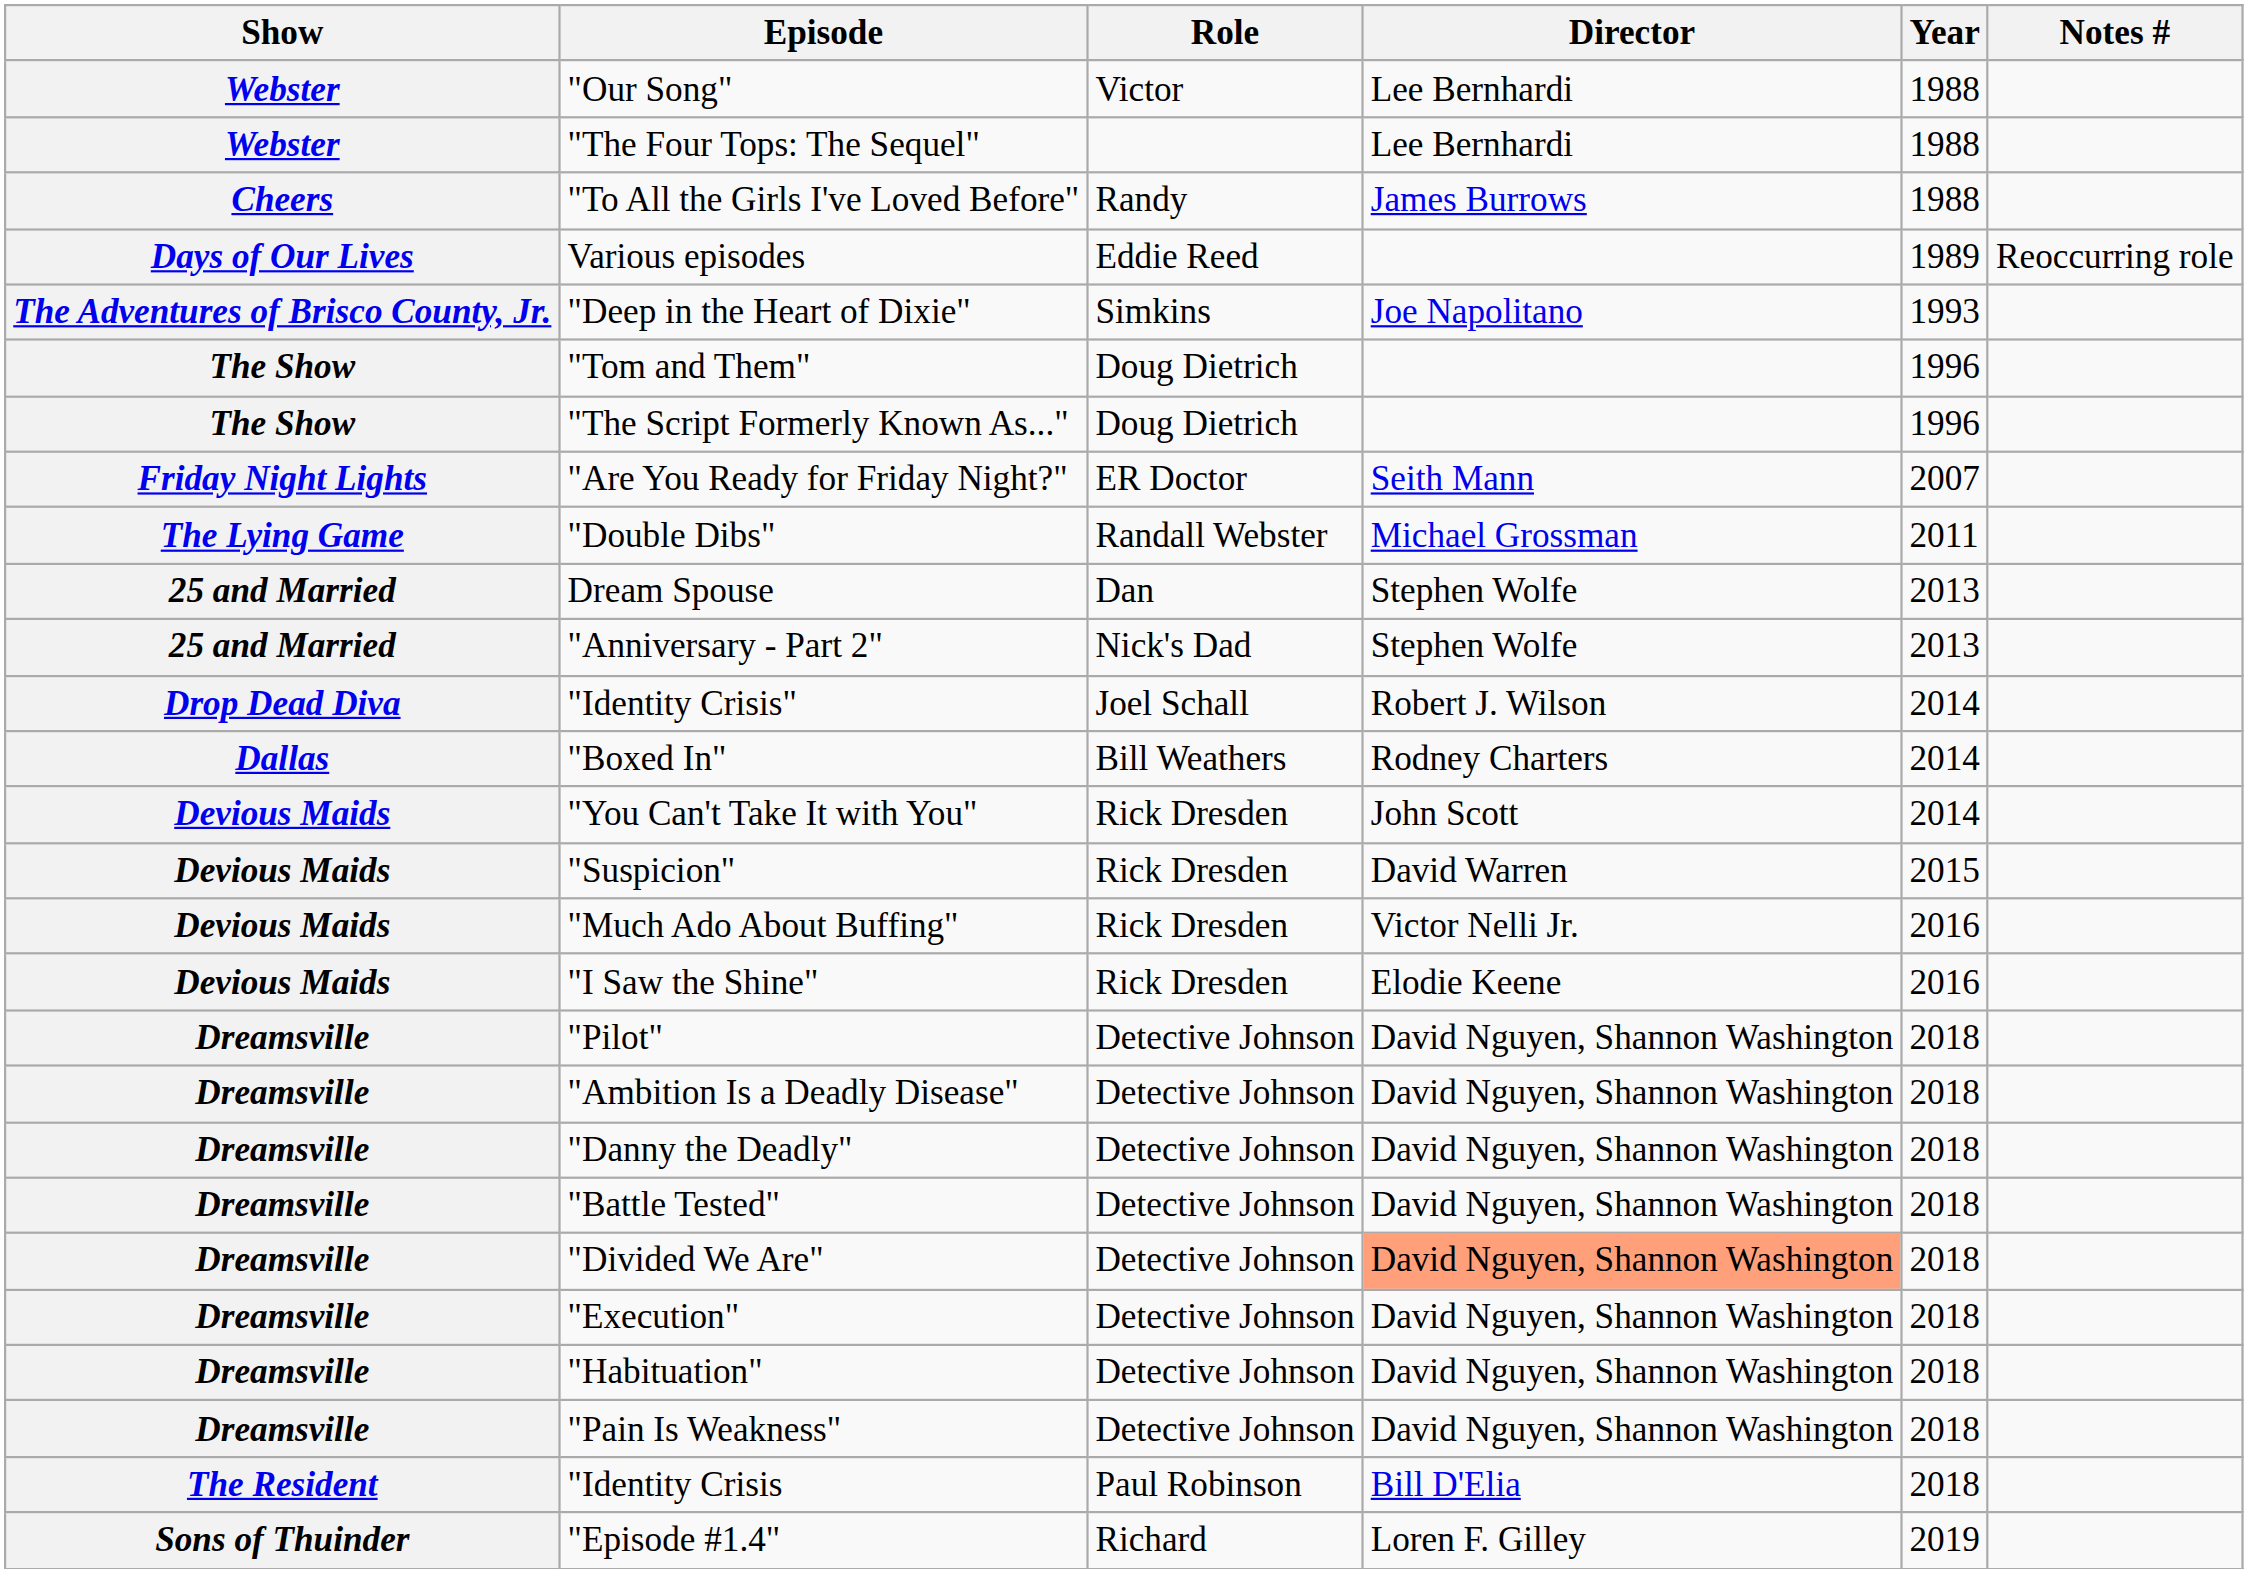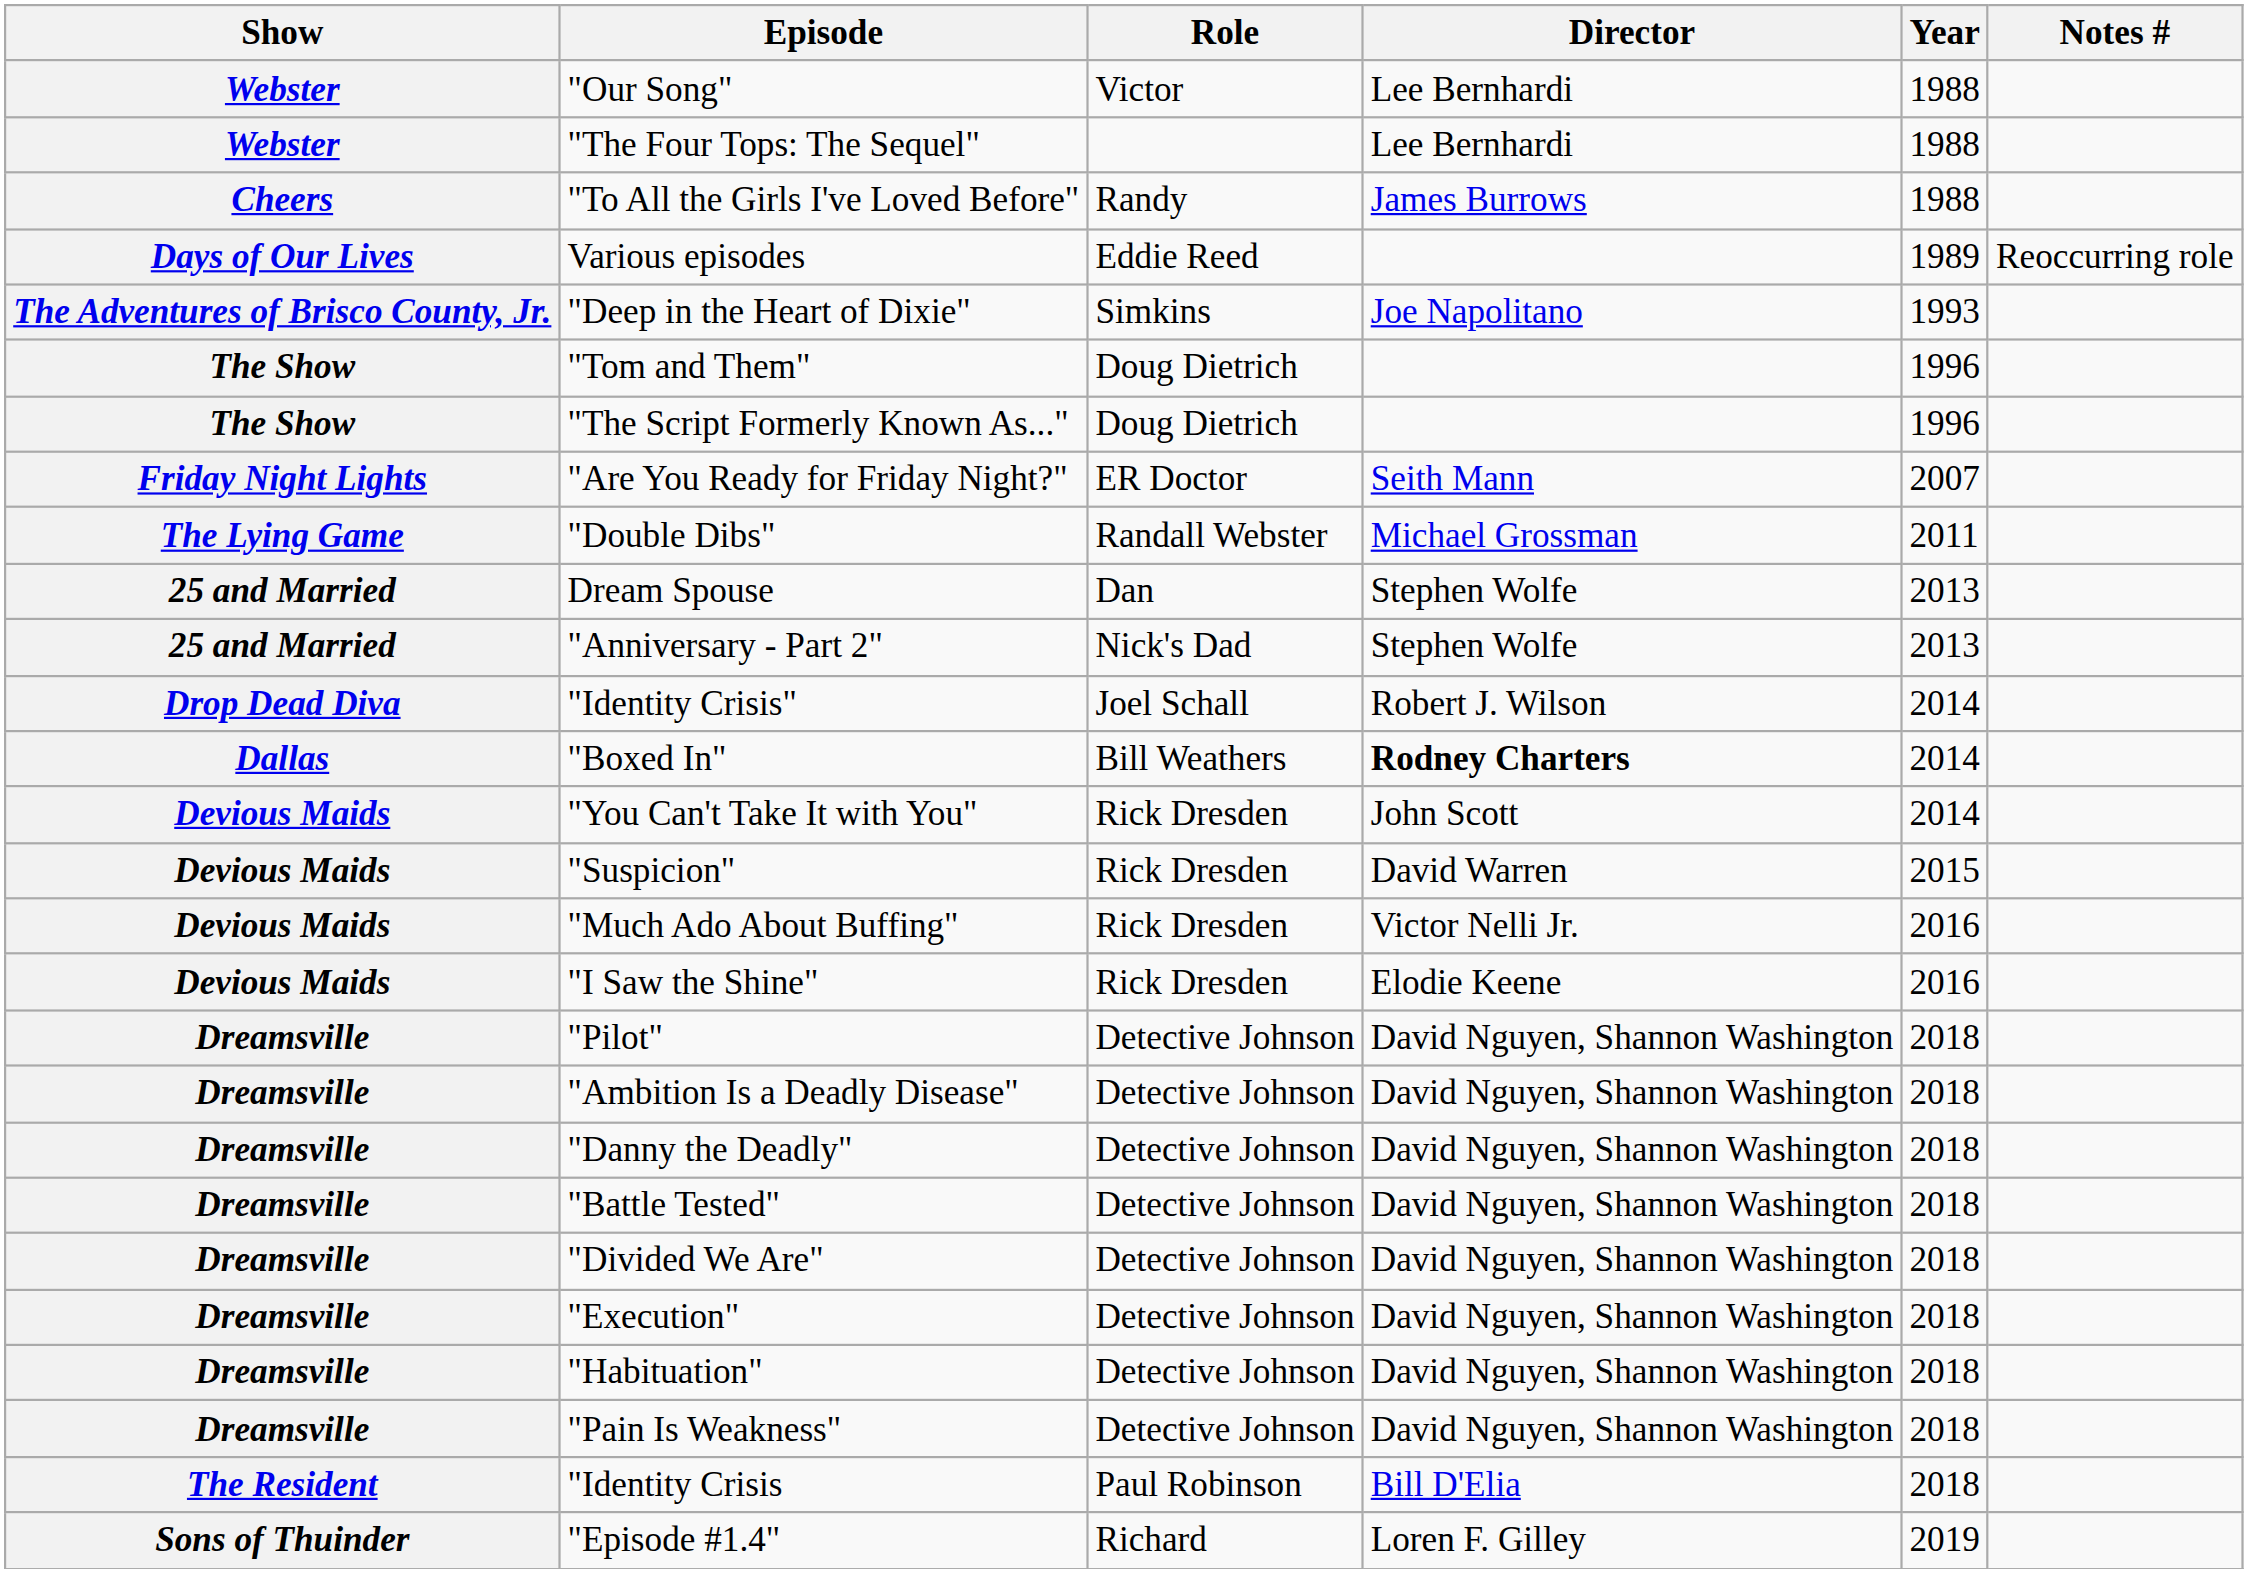"Boxed In" | Director: normal -> bold
"Divided We Are" | Director: lightsalmon background -> no background
